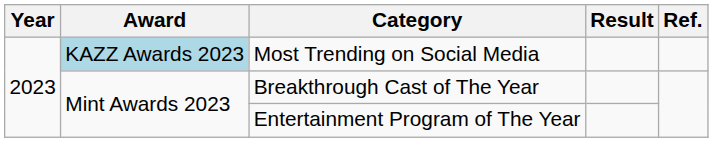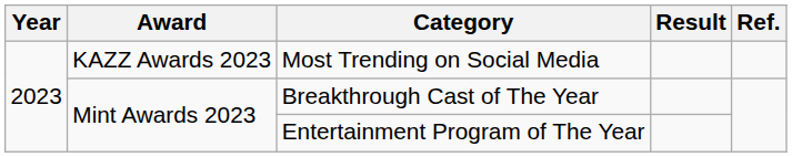Most Trending on Social Media | Award: lightblue background -> no background
